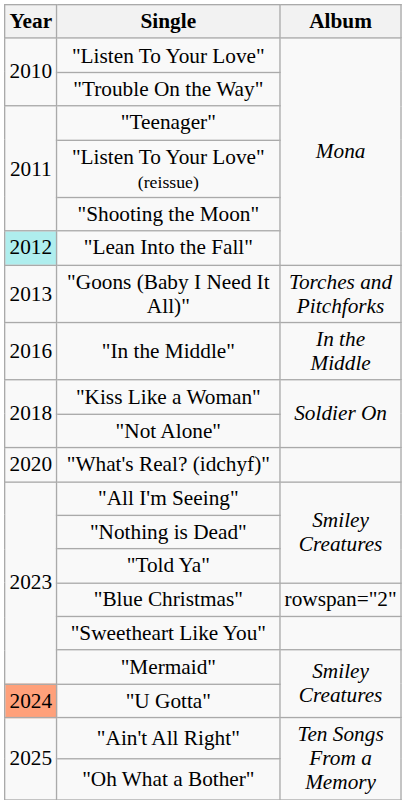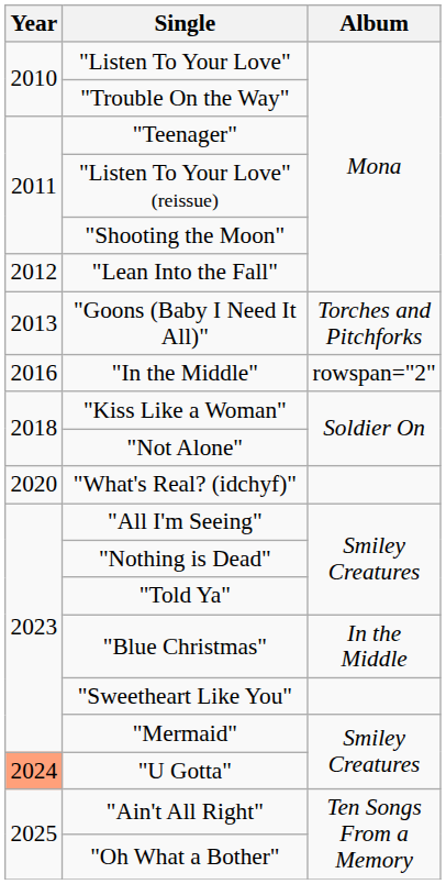"Lean Into the Fall" | Year: paleturquoise background -> no background
"In the Middle" | Album: In the Middle -> rowspan="2"
"Blue Christmas" | Album: rowspan="2" -> In the Middle
